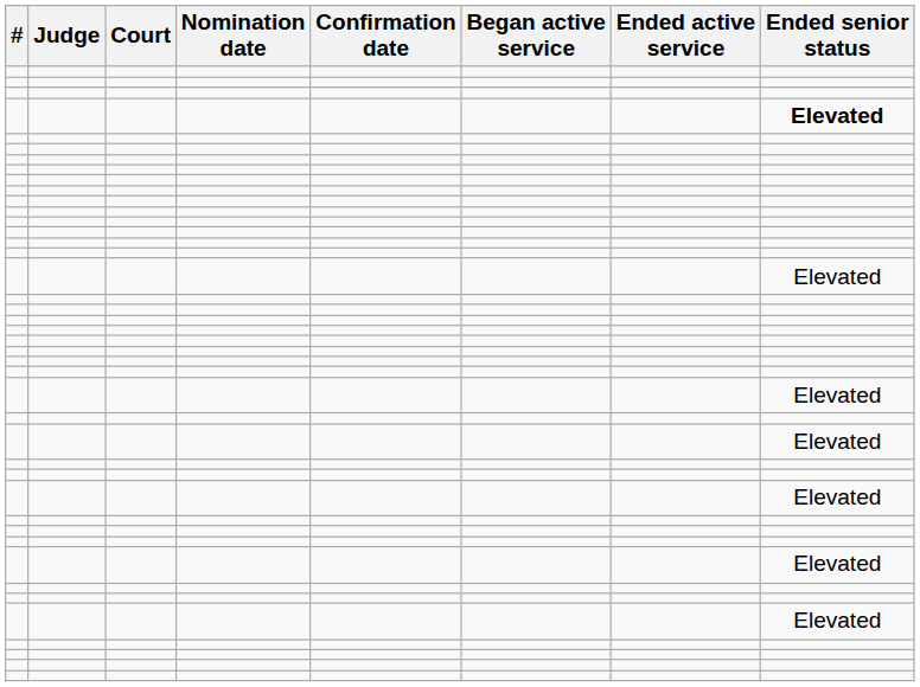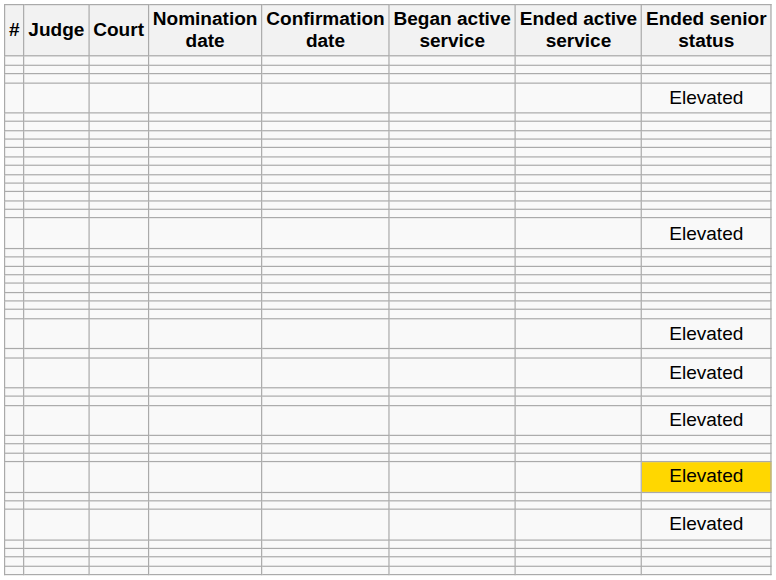row 5 | Ended senior status: bold -> normal
row 36 | Ended senior status: no background -> gold background
